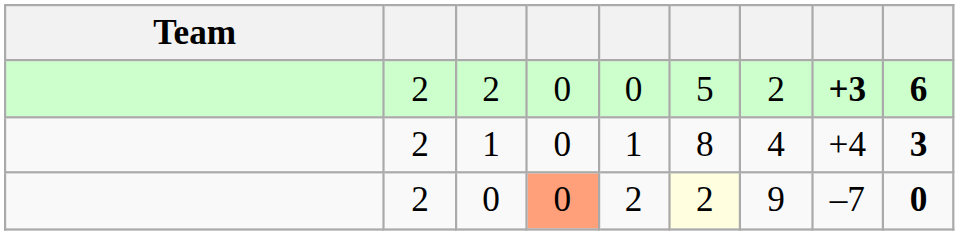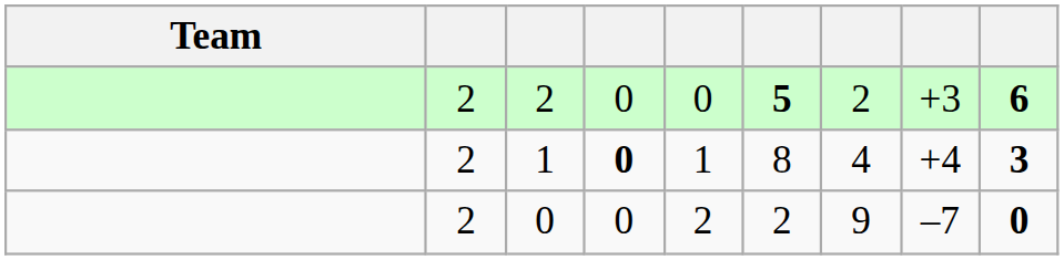row 2 | column 6: normal -> bold
row 2 | column 8: bold -> normal
row 3 | column 4: normal -> bold
row 4 | column 4: lightsalmon background -> no background
row 4 | column 6: lightyellow background -> no background
